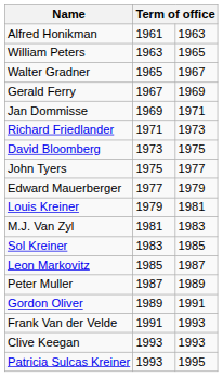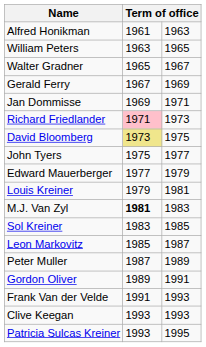Richard Friedlander | column 2: no background -> pink background
David Bloomberg | column 2: no background -> khaki background
M.J. Van Zyl | column 2: normal -> bold
